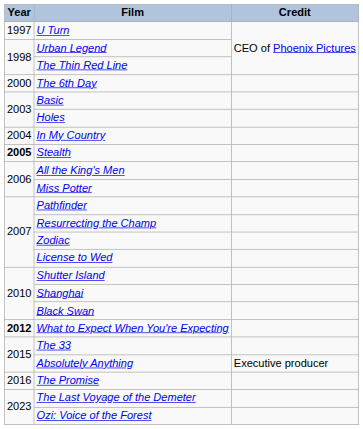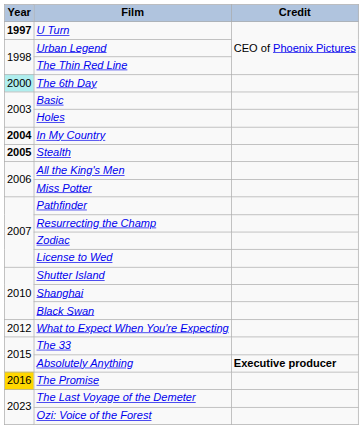U Turn | Year: normal -> bold
The 6th Day | Year: no background -> paleturquoise background
In My Country | Year: normal -> bold
What to Expect When You're Expecting | Year: bold -> normal
Absolutely Anything | Credit: normal -> bold
The Promise | Year: no background -> gold background
